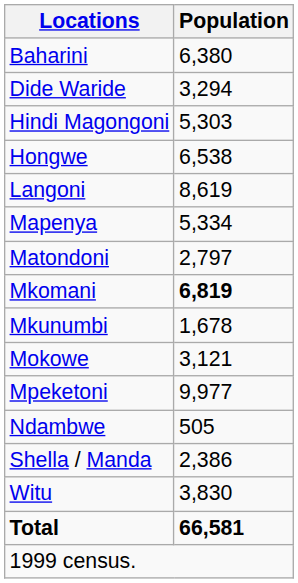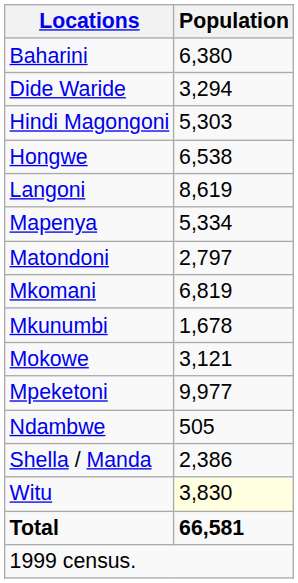Mkomani | Population: bold -> normal
Witu | Population: no background -> lightyellow background
